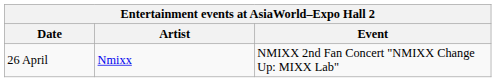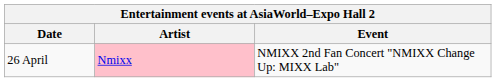26 April | Artist: no background -> pink background
